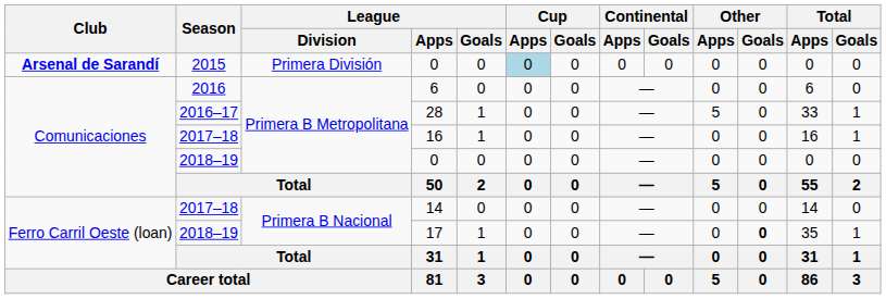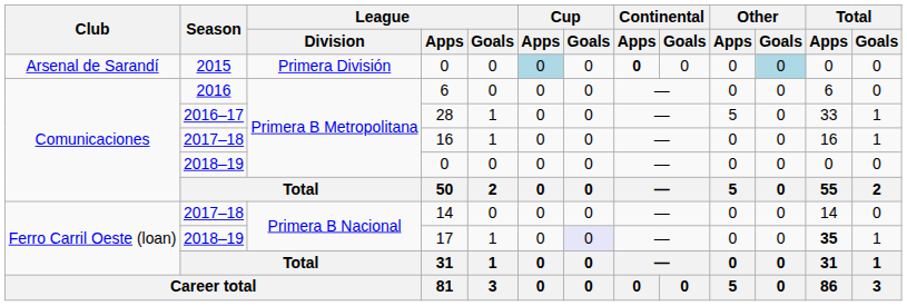2015 / 0 | Club: bold -> normal
2015 / 0 | Continental / Apps: normal -> bold
2015 / 0 | Other / Goals: no background -> lightblue background
17 | Cup / Goals: no background -> lavender background
17 | Other / Goals: bold -> normal
17 | Total / Apps: normal -> bold
